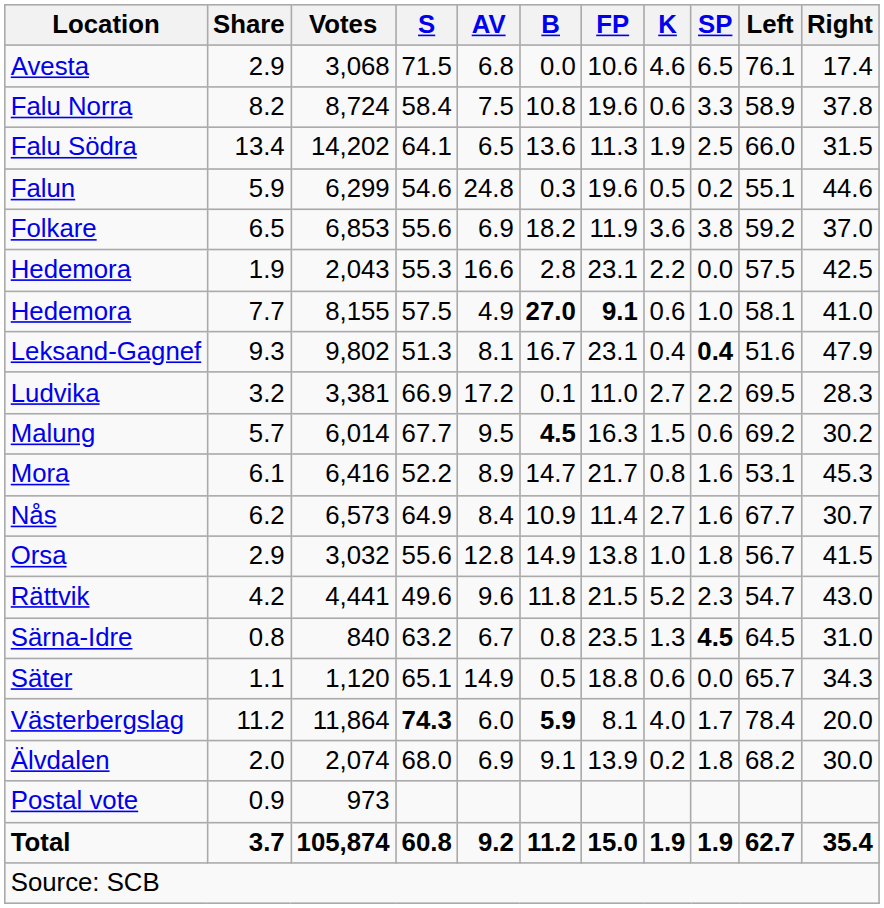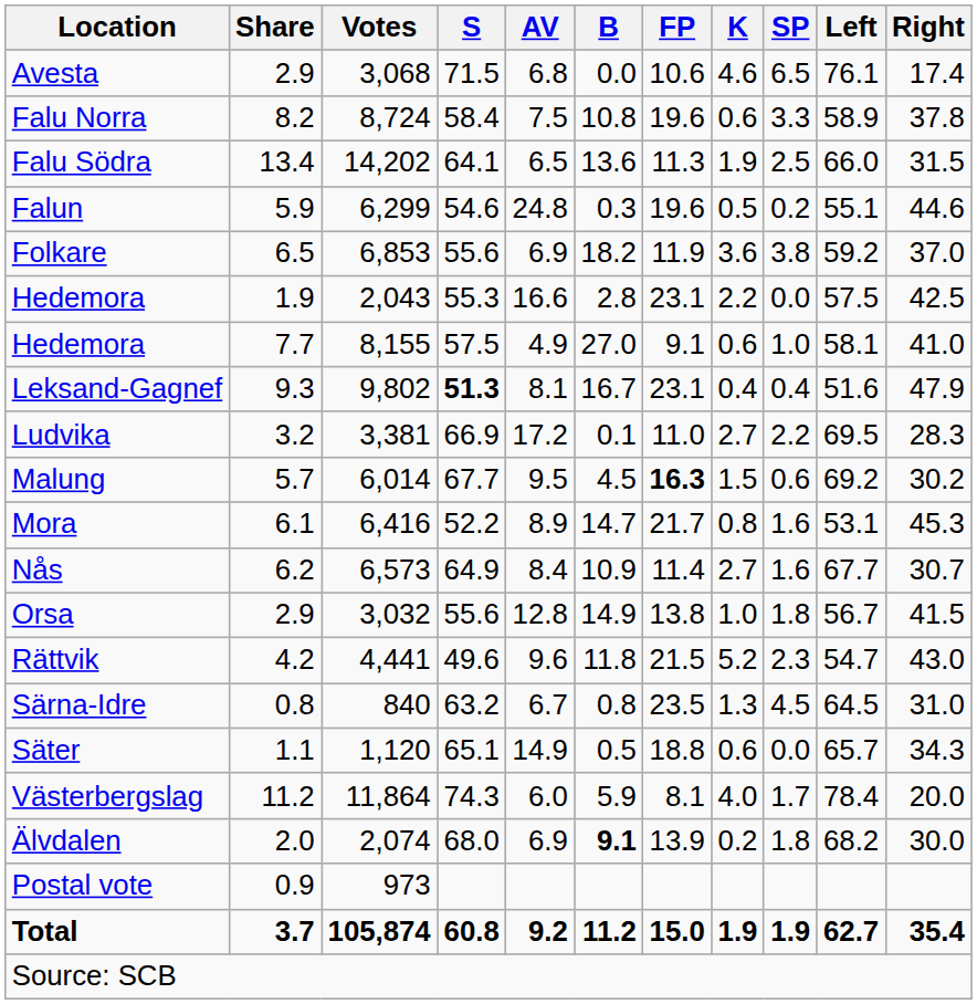Hedemora / 8,155 | B: bold -> normal
Hedemora / 8,155 | FP: bold -> normal
Leksand-Gagnef | S: normal -> bold
Leksand-Gagnef | SP: bold -> normal
Malung | B: bold -> normal
Malung | FP: normal -> bold
Särna-Idre | SP: bold -> normal
Västerbergslag | S: bold -> normal
Västerbergslag | B: bold -> normal
Älvdalen | B: normal -> bold
